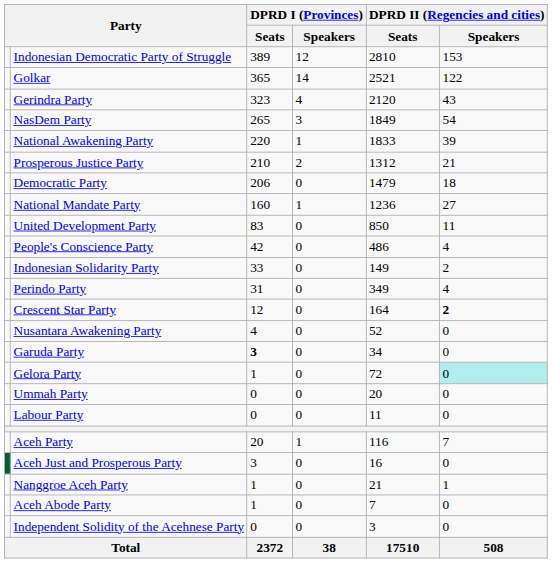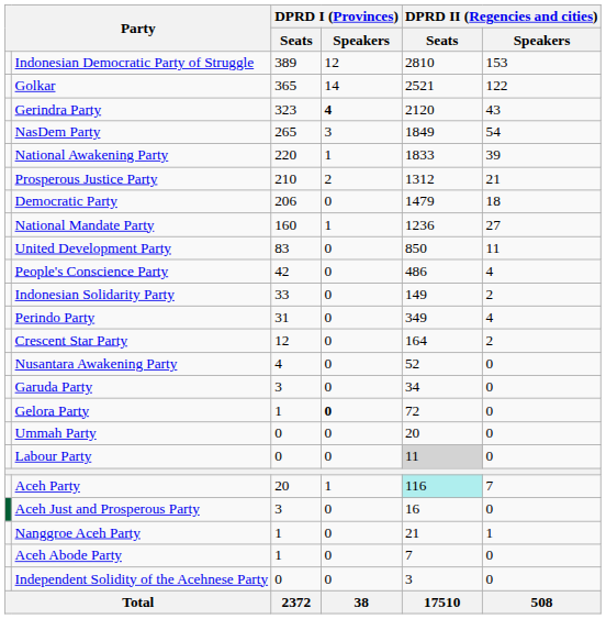Gerindra Party | DPRD I (Provinces) / Speakers: normal -> bold
Crescent Star Party | DPRD II (Regencies and cities) / Speakers: bold -> normal
Garuda Party | DPRD I (Provinces) / Seats: bold -> normal
Gelora Party | DPRD I (Provinces) / Speakers: normal -> bold
Gelora Party | DPRD II (Regencies and cities) / Speakers: paleturquoise background -> no background
Labour Party | DPRD II (Regencies and cities) / Seats: no background -> lightgrey background
Aceh Party | DPRD II (Regencies and cities) / Seats: no background -> paleturquoise background
